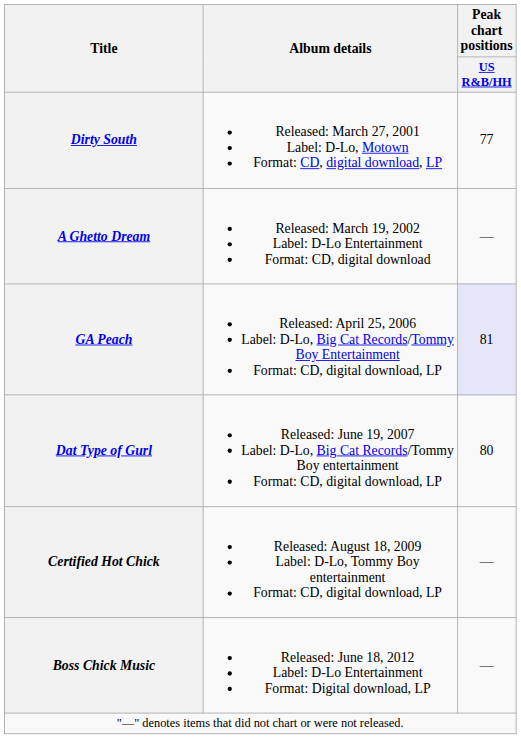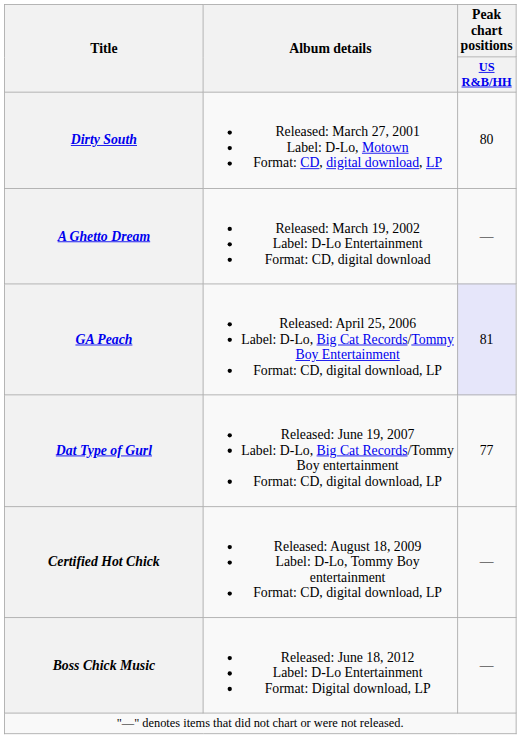Dirty South | Peak chart positions / US R&B/HH: 77 -> 80
Dat Type of Gurl | Peak chart positions / US R&B/HH: 80 -> 77
